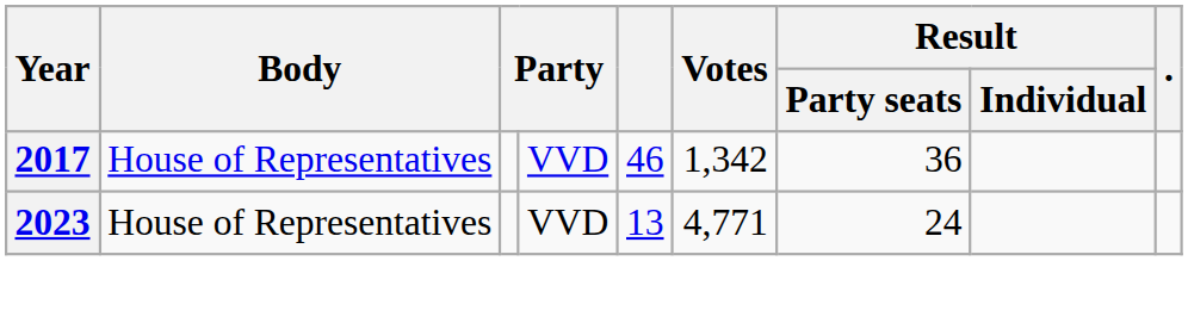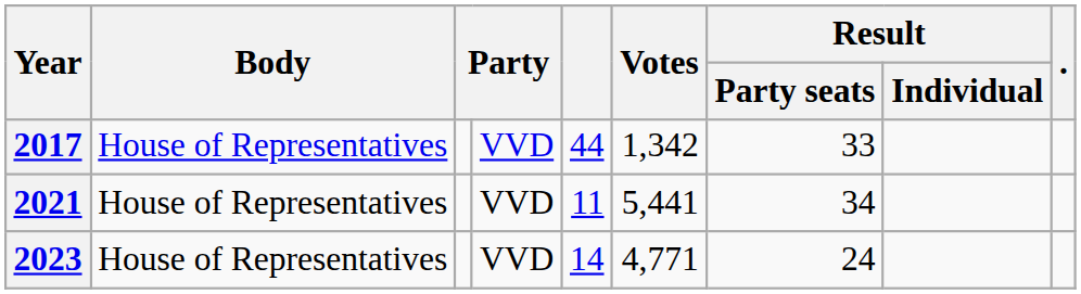2017 | column 5: 46 -> 44
2017 | Result / Party seats: 36 -> 33
+ row: 2021 | House of Representatives | VVD | 11 | 5,441 | 34
2023 | column 5: 13 -> 14
